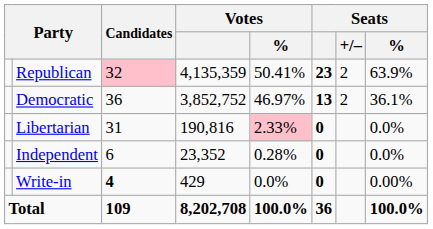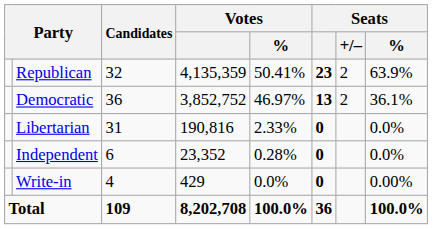Republican | Candidates: pink background -> no background
Libertarian | Votes / %: pink background -> no background
Write-in | Candidates: bold -> normal
